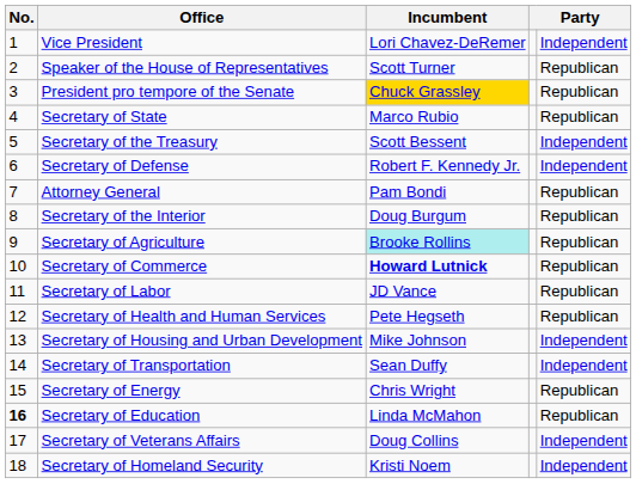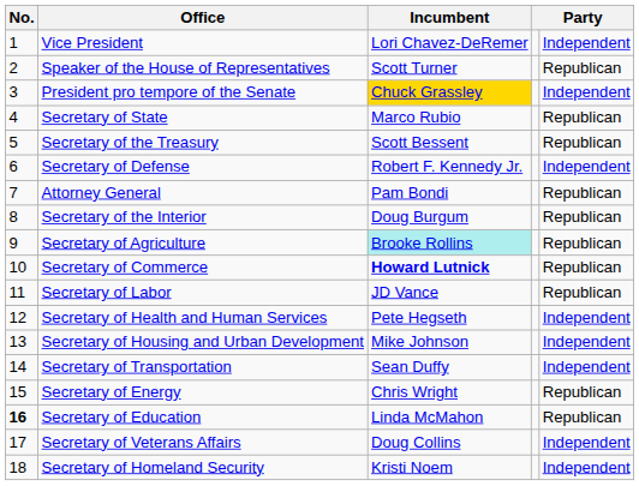President pro tempore of the Senate | column 5: Republican -> Independent
Secretary of the Treasury | column 5: Independent -> Republican
Secretary of Health and Human Services | column 5: Republican -> Independent
